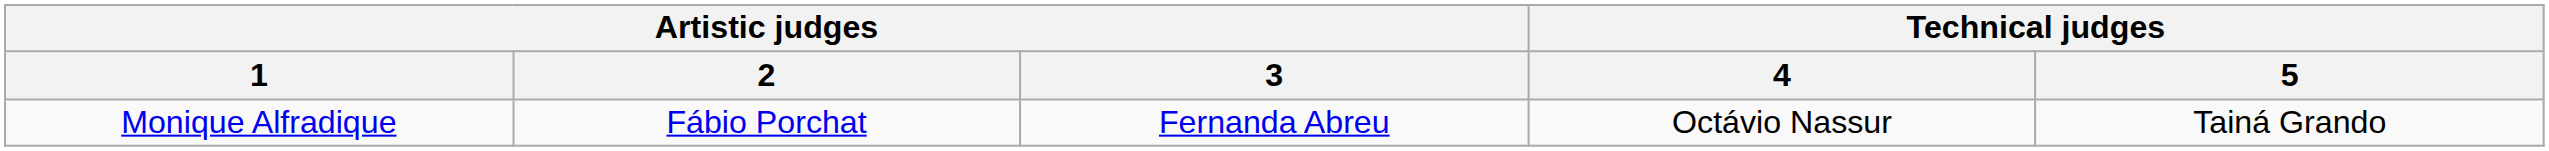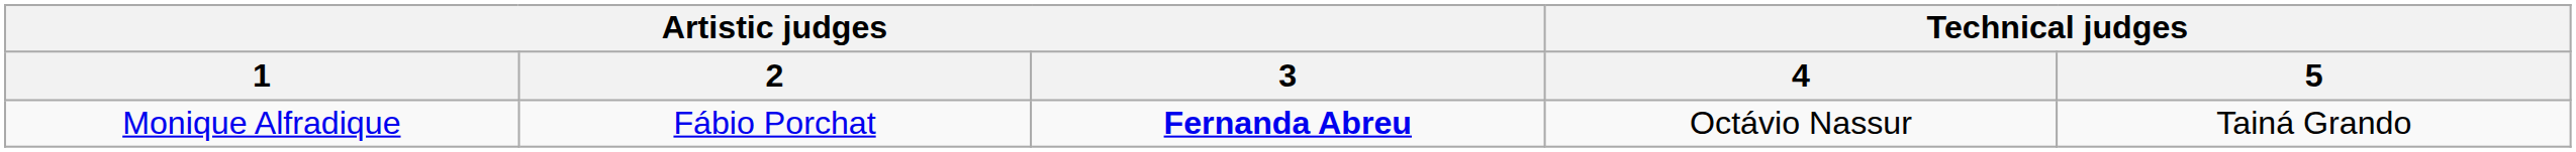Monique Alfradique | Artistic judges / 3: normal -> bold
